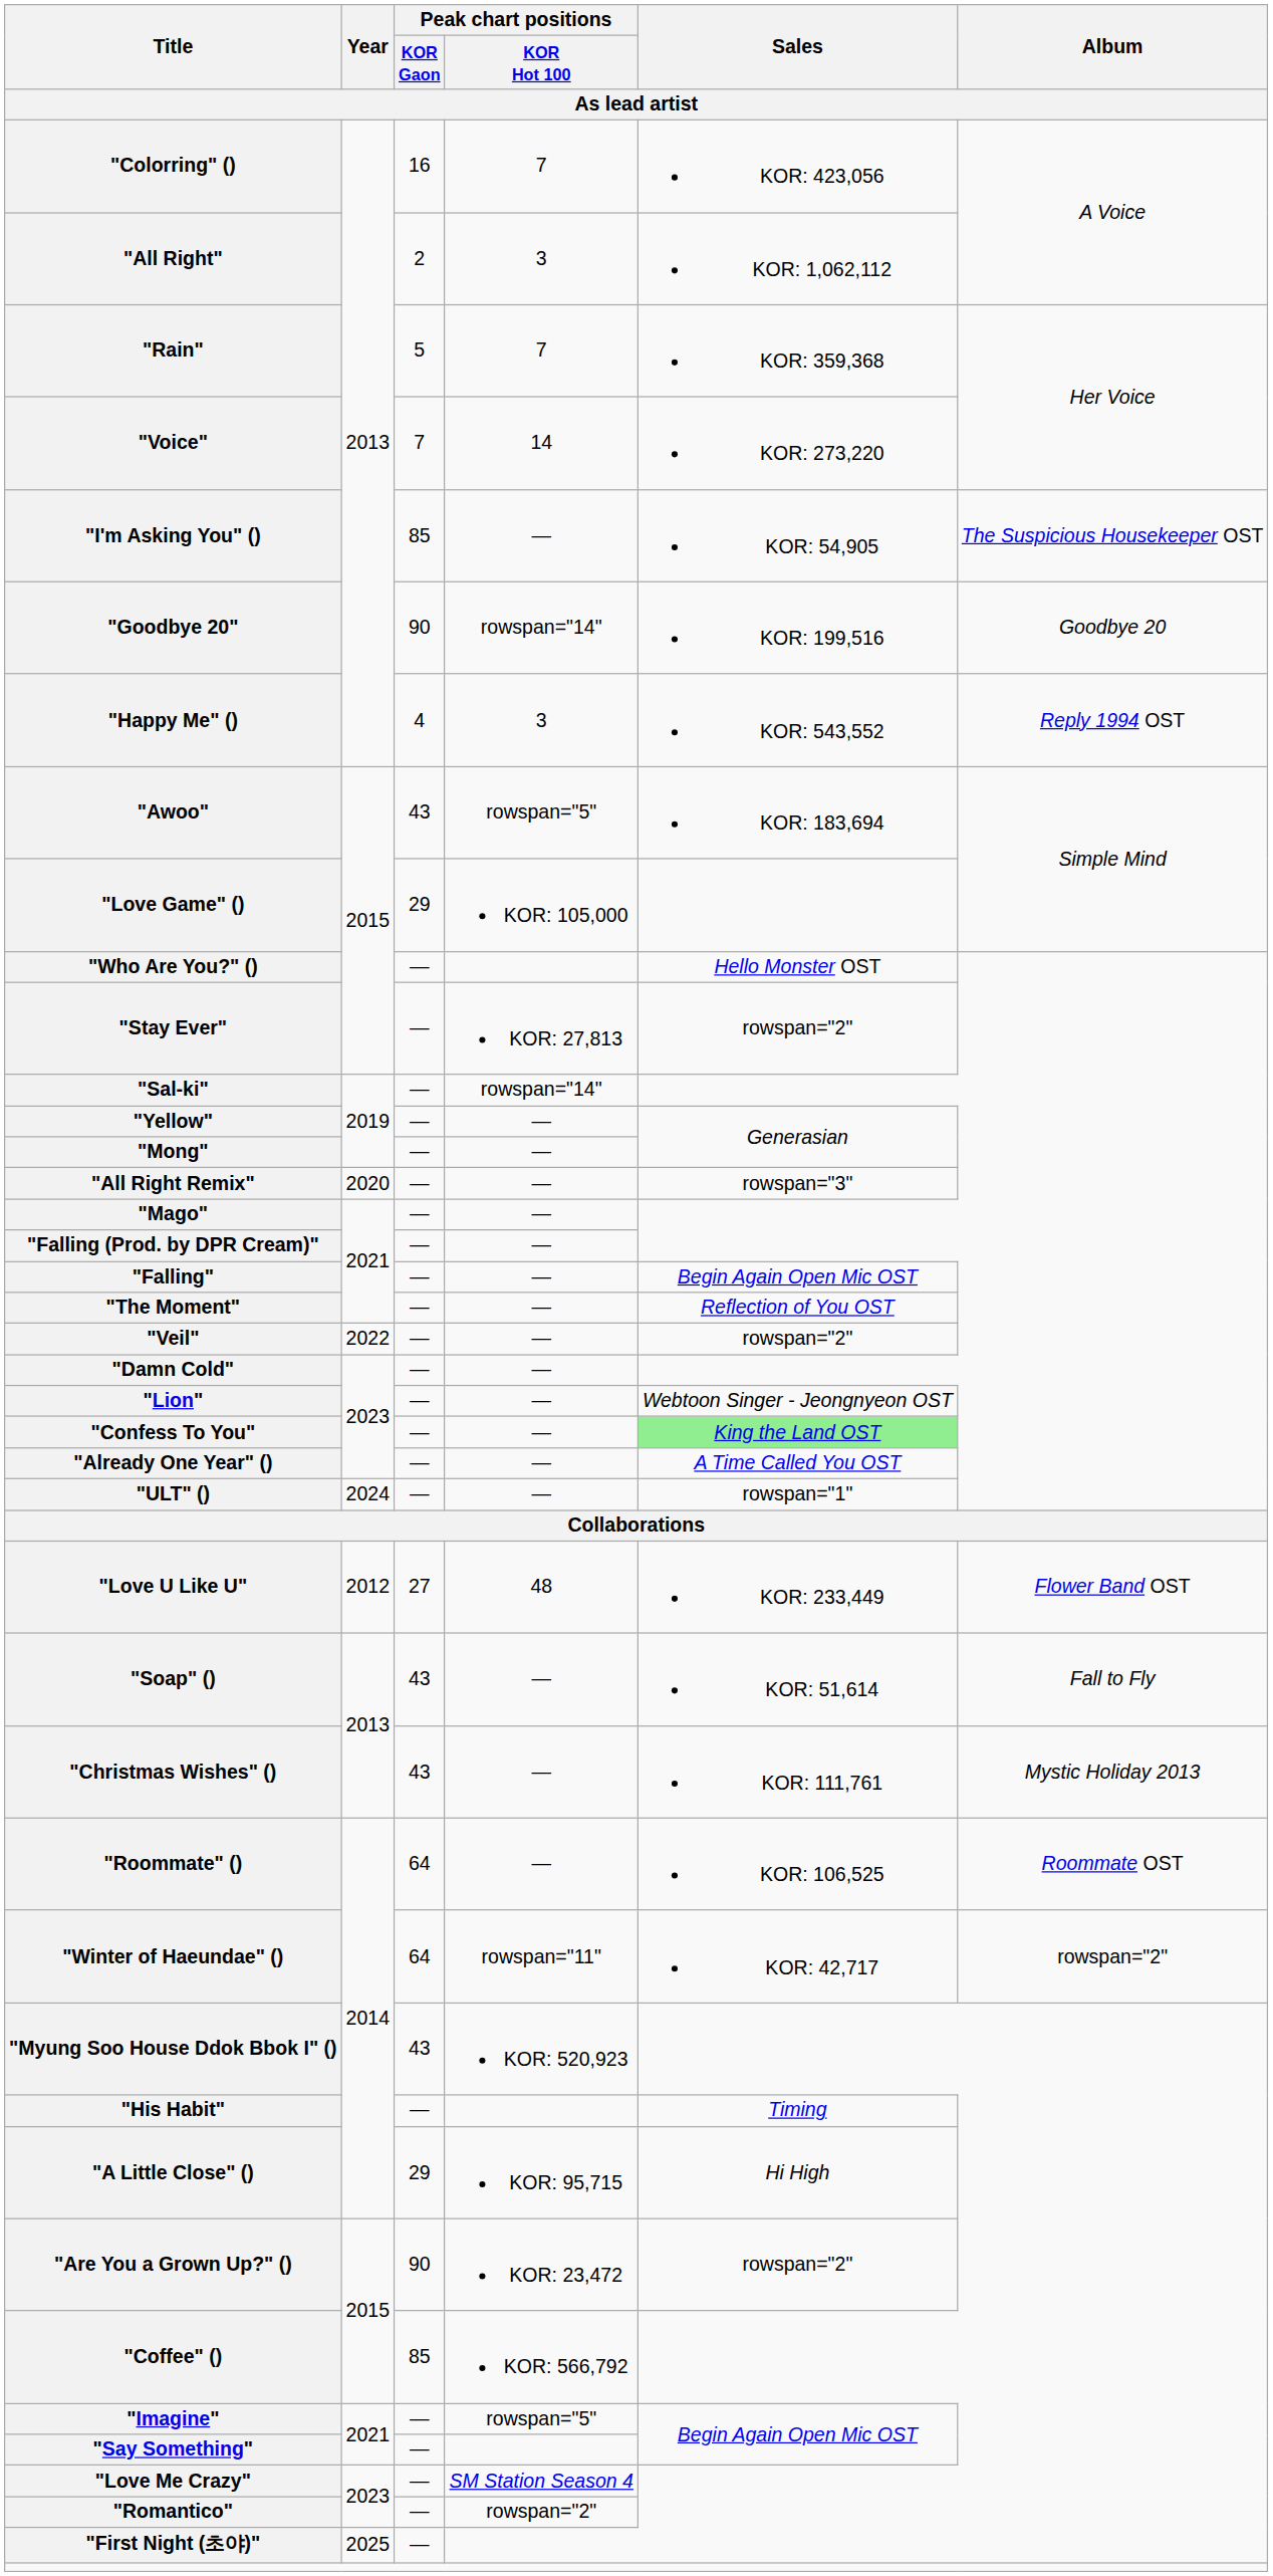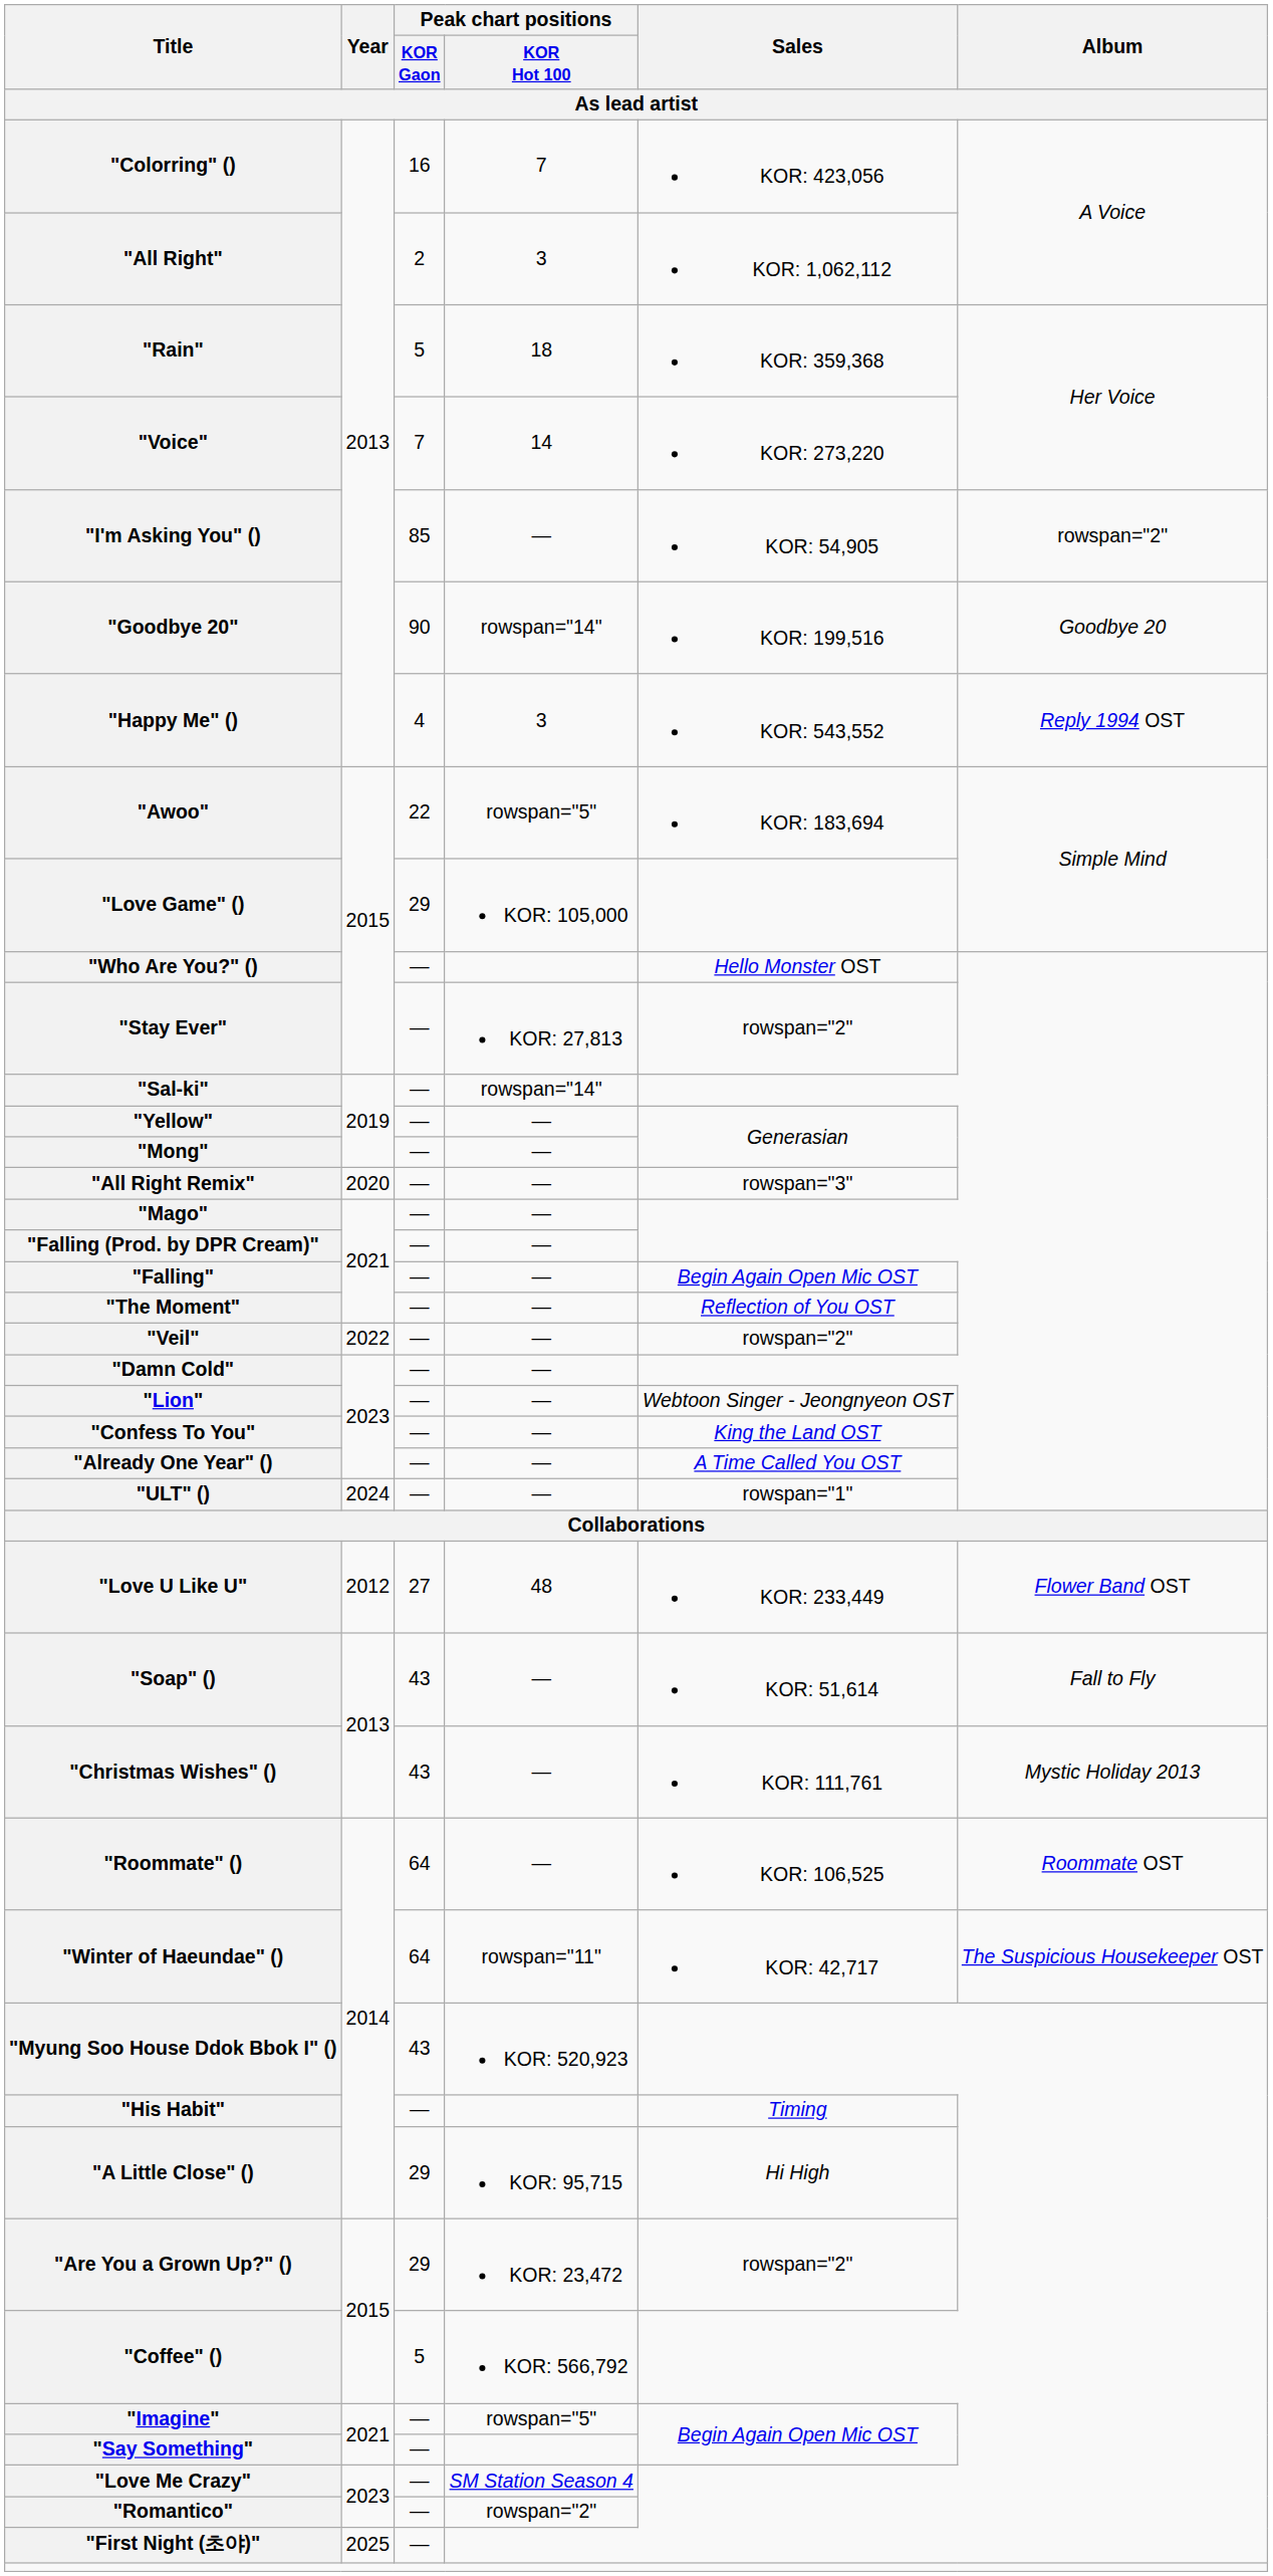"Rain" | Peak chart positions / KOR Hot 100: 7 -> 18
"I'm Asking You" () | Album: The Suspicious Housekeeper OST -> rowspan="2"
"Awoo" | Peak chart positions / KOR Gaon: 43 -> 22
"Confess To You" | Sales: lightgreen background -> no background
"Winter of Haeundae" () | Album: rowspan="2" -> The Suspicious Housekeeper OST
"Are You a Grown Up?" () | Peak chart positions / KOR Gaon: 90 -> 29
"Coffee" () | Peak chart positions / KOR Gaon: 85 -> 5
